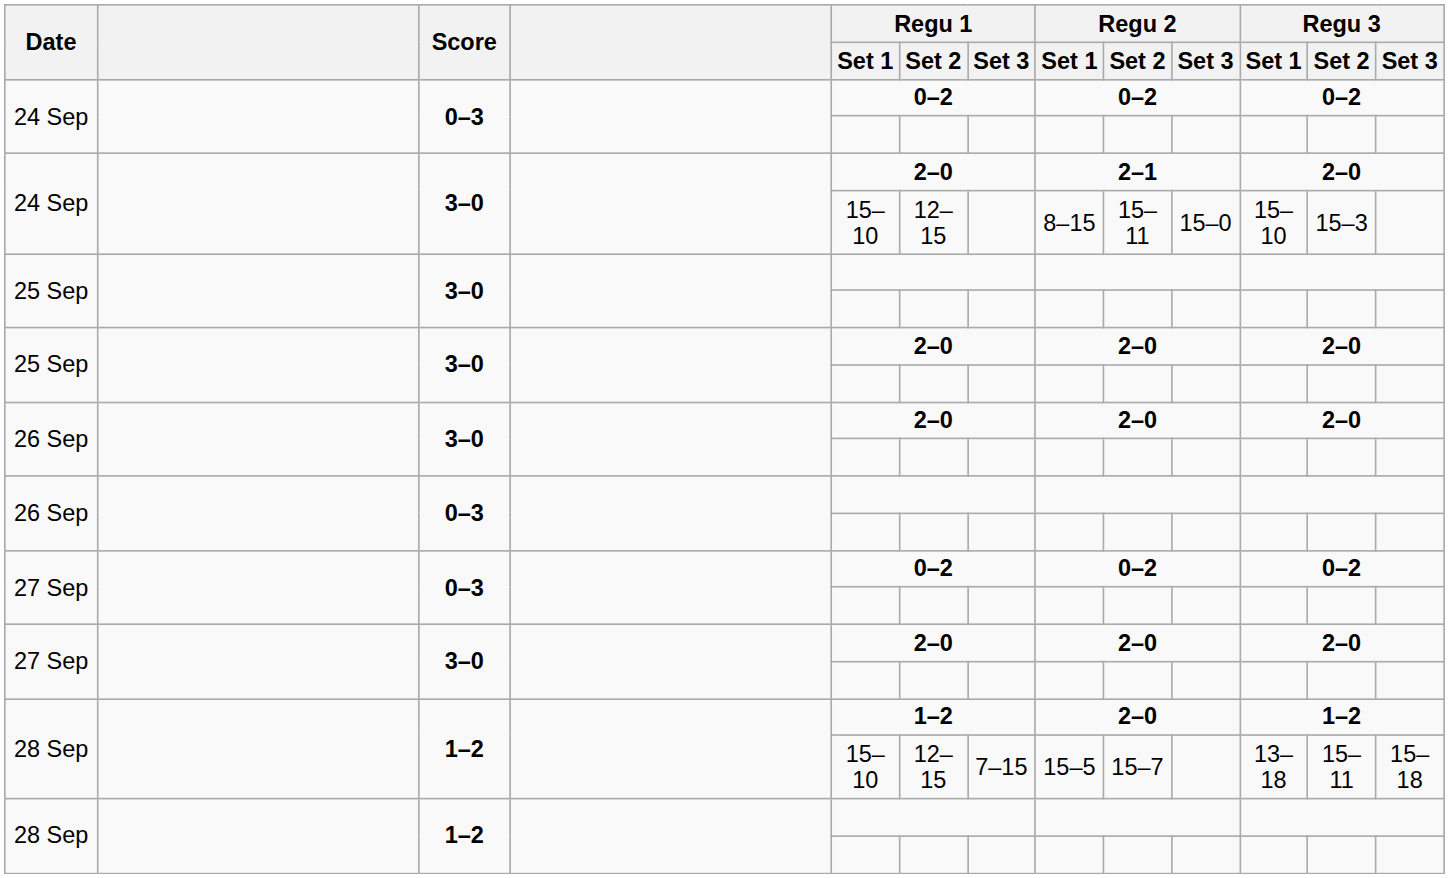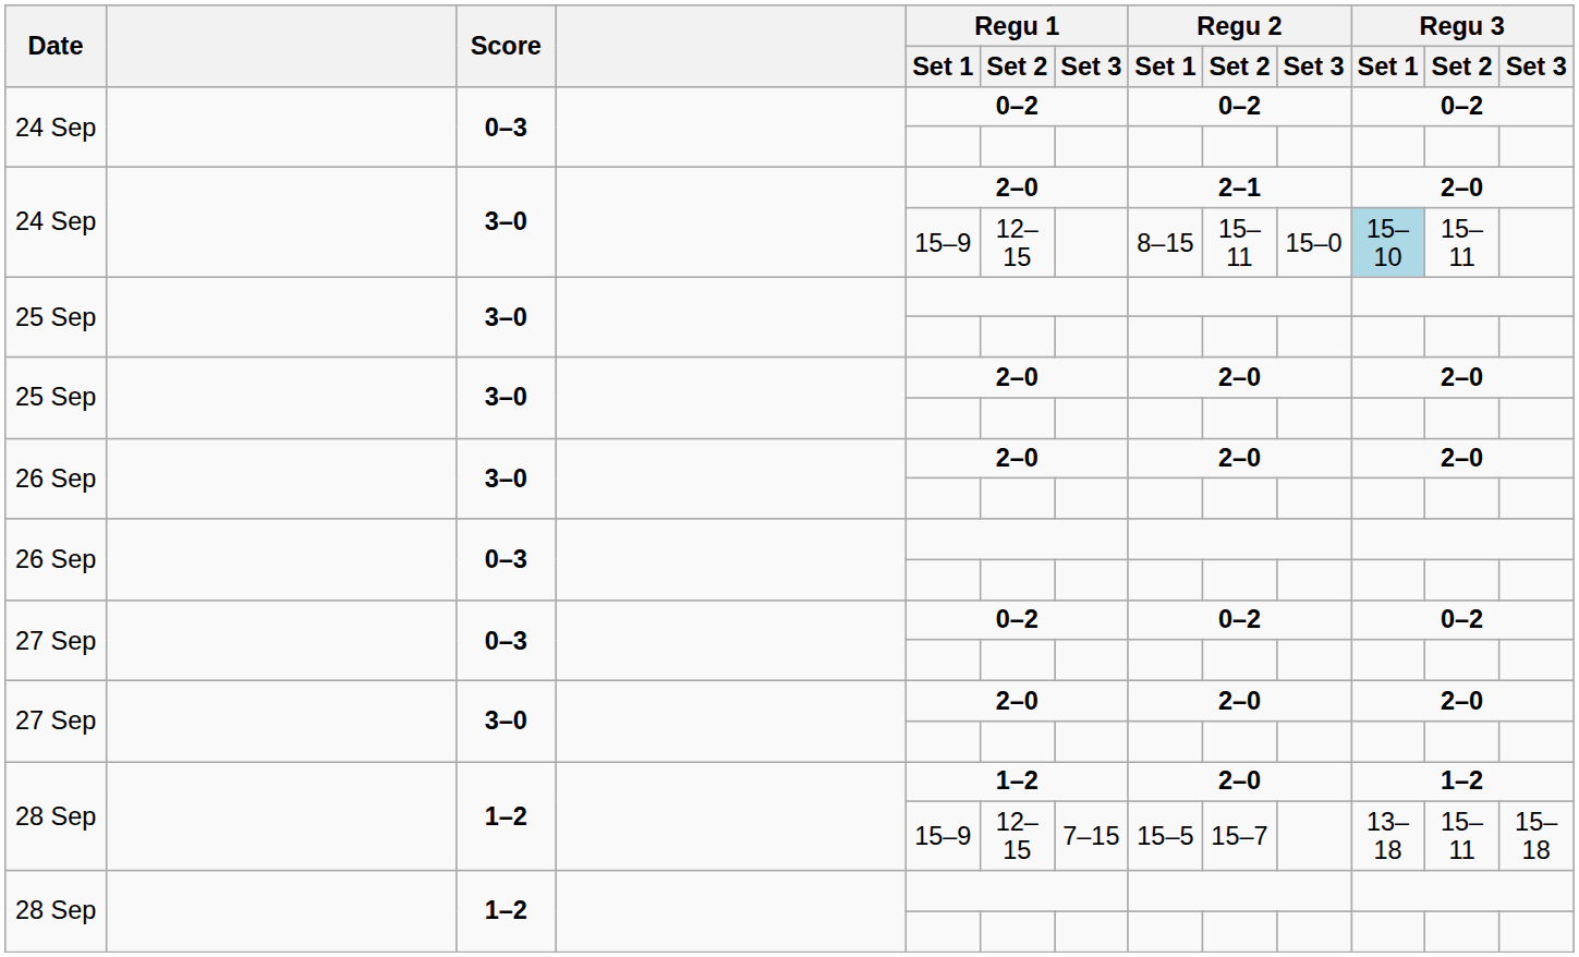row 6 | Regu 1 / Set 1: 15–10 -> 15–9
row 6 | Regu 3 / Set 1: no background -> lightblue background
row 6 | Regu 3 / Set 2: 15–3 -> 15–11
row 20 | Regu 1 / Set 1: 15–10 -> 15–9
